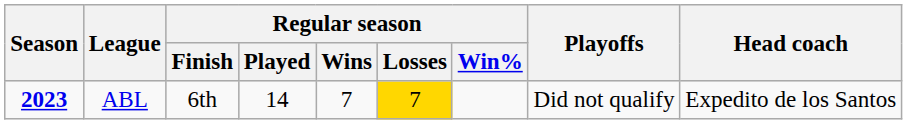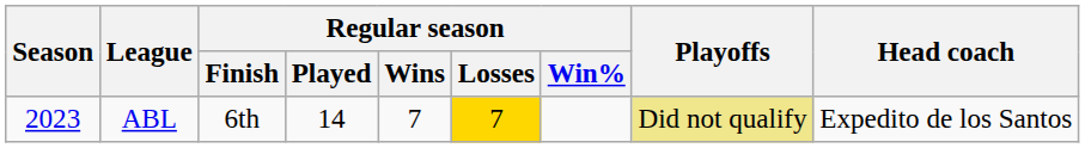ABL | Season: bold -> normal
ABL | Playoffs: no background -> khaki background
